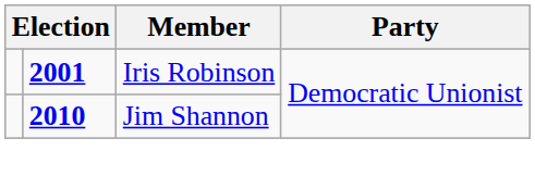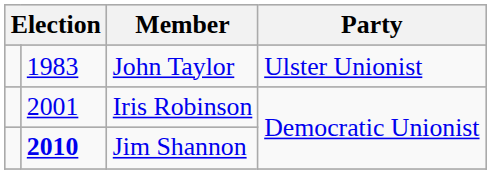+ row: 1983 | John Taylor | Ulster Unionist
Iris Robinson | column 2: bold -> normal
